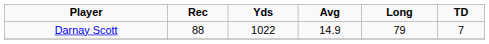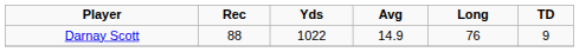Darnay Scott | Long: 79 -> 76
Darnay Scott | TD: 7 -> 9
